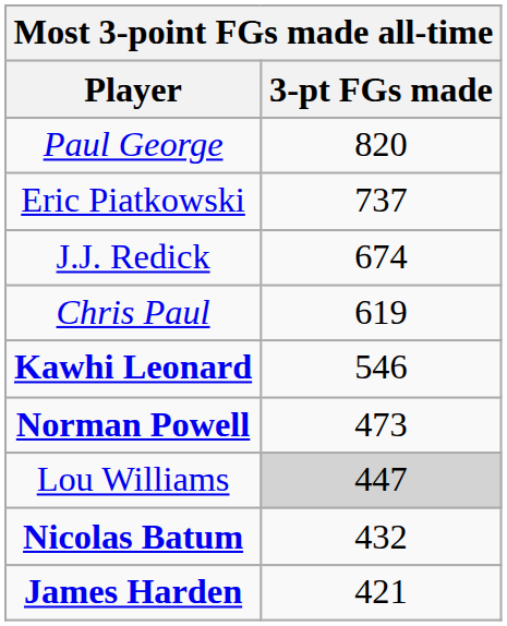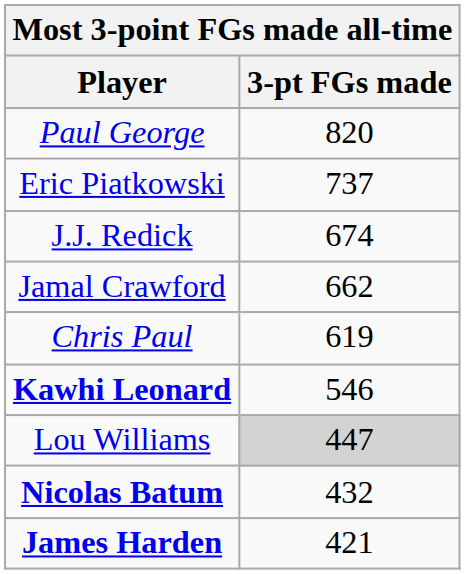+ row: Jamal Crawford | 662
- row: Norman Powell | 473
